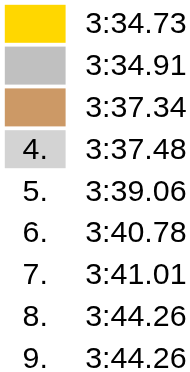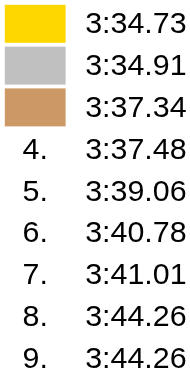4. | column 1: lightgrey background -> no background
